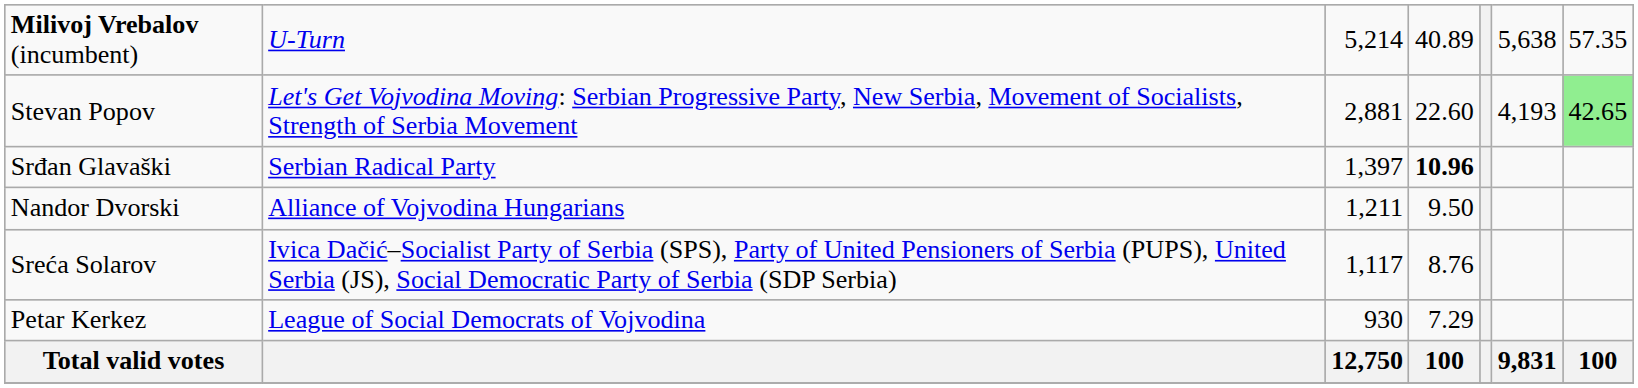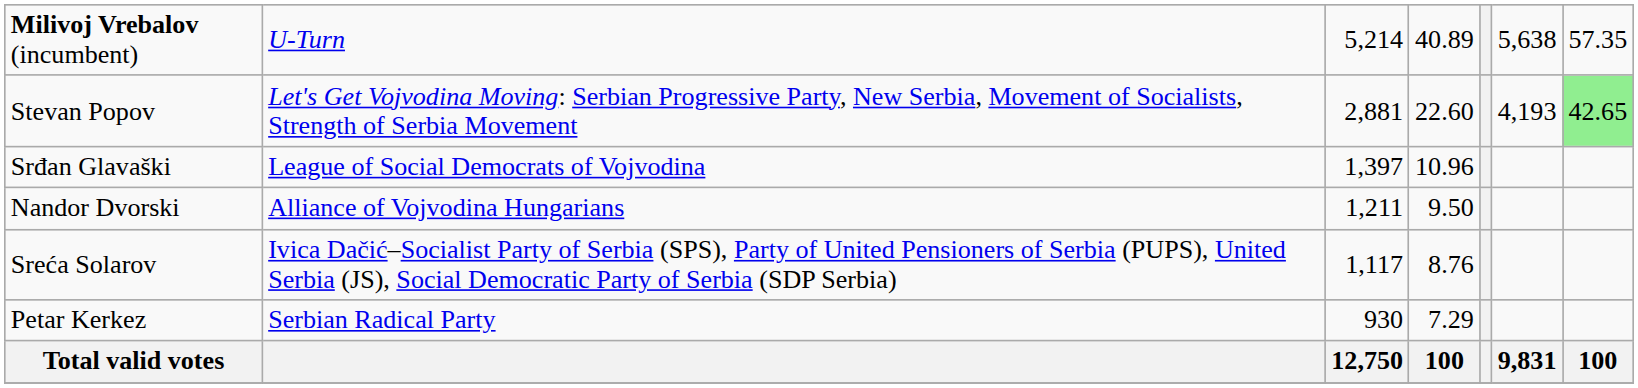Srđan Glavaški | column 2: Serbian Radical Party -> League of Social Democrats of Vojvodina
Srđan Glavaški | column 4: bold -> normal
Petar Kerkez | column 2: League of Social Democrats of Vojvodina -> Serbian Radical Party
